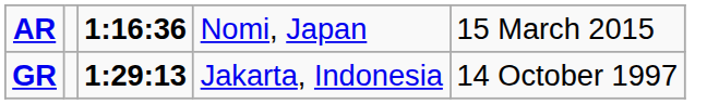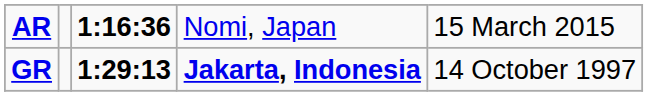GR | column 4: normal -> bold
